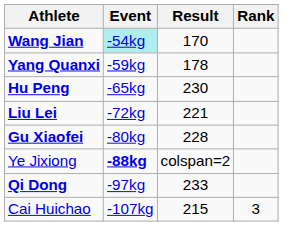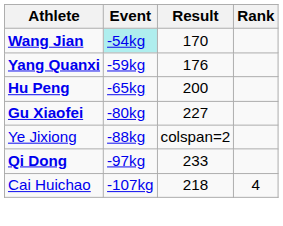Yang Quanxi | Result: 178 -> 176
Hu Peng | Result: 230 -> 200
- row: Liu Lei | -72kg | 221
Gu Xiaofei | Result: 228 -> 227
Ye Jixiong | Event: bold -> normal
Cai Huichao | Result: 215 -> 218
Cai Huichao | Rank: 3 -> 4
